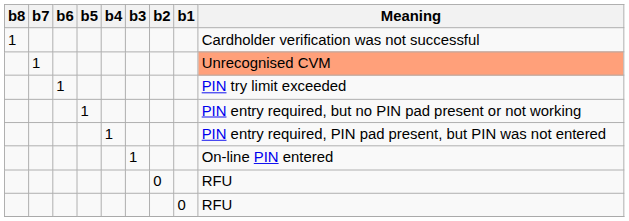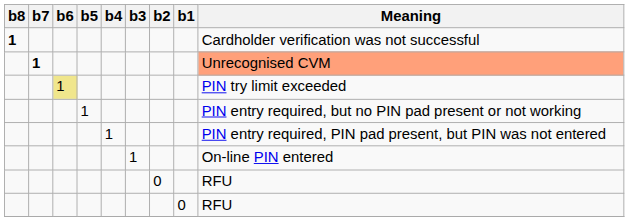row 2 | b8: normal -> bold
row 3 | b7: normal -> bold
row 4 | b6: no background -> khaki background
